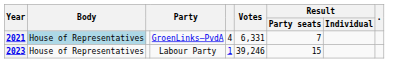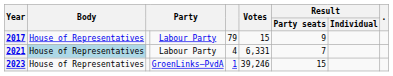+ row: 2017 | House of Representatives | Labour Party | 79 | 15 | 9
2021 | column 4: GroenLinks–PvdA -> Labour Party
2023 | column 4: Labour Party -> GroenLinks–PvdA
